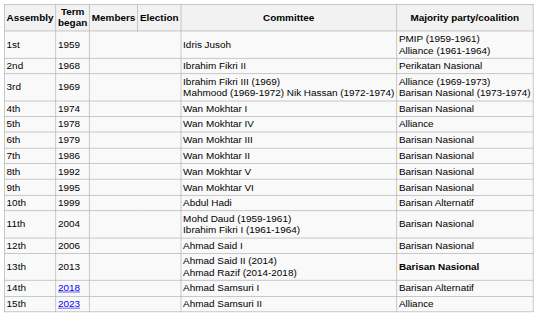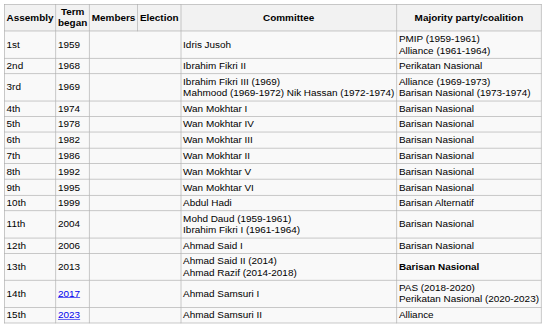5th | Majority party/coalition: Alliance -> Barisan Nasional
6th | Term began: 1979 -> 1982
14th | Term began: 2018 -> 2017
14th | Majority party/coalition: Barisan Alternatif -> PAS (2018-2020) Perikatan Nasional (2020-2023)
